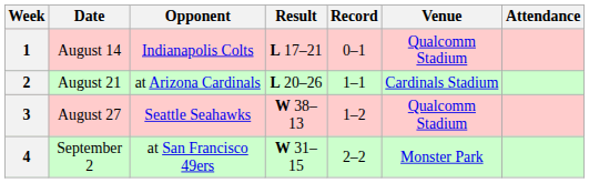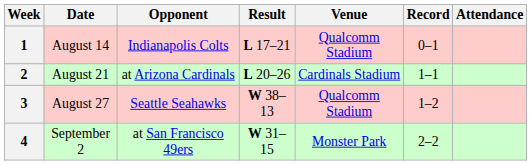columns swapped: Record <-> Venue
